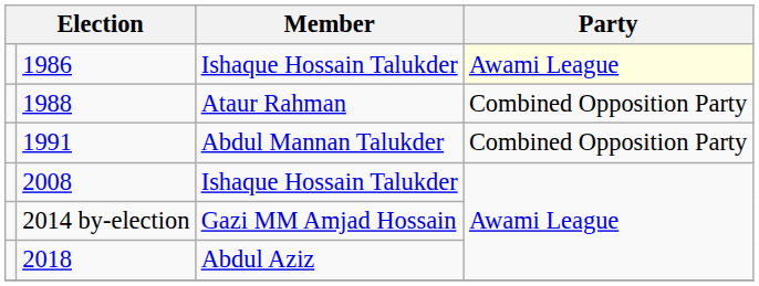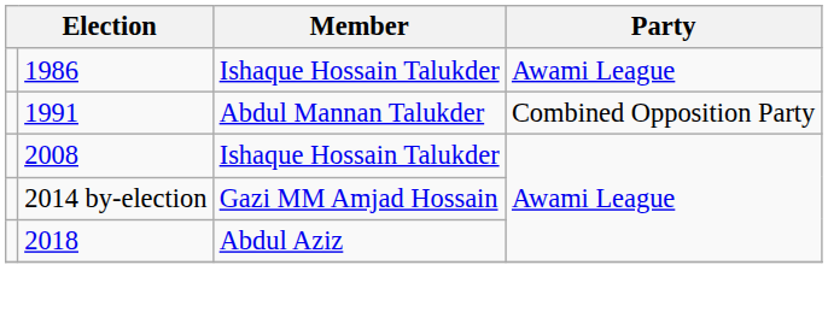1986 | Party: lightyellow background -> no background
- row: 1988 | Ataur Rahman | Combined Opposition Party
